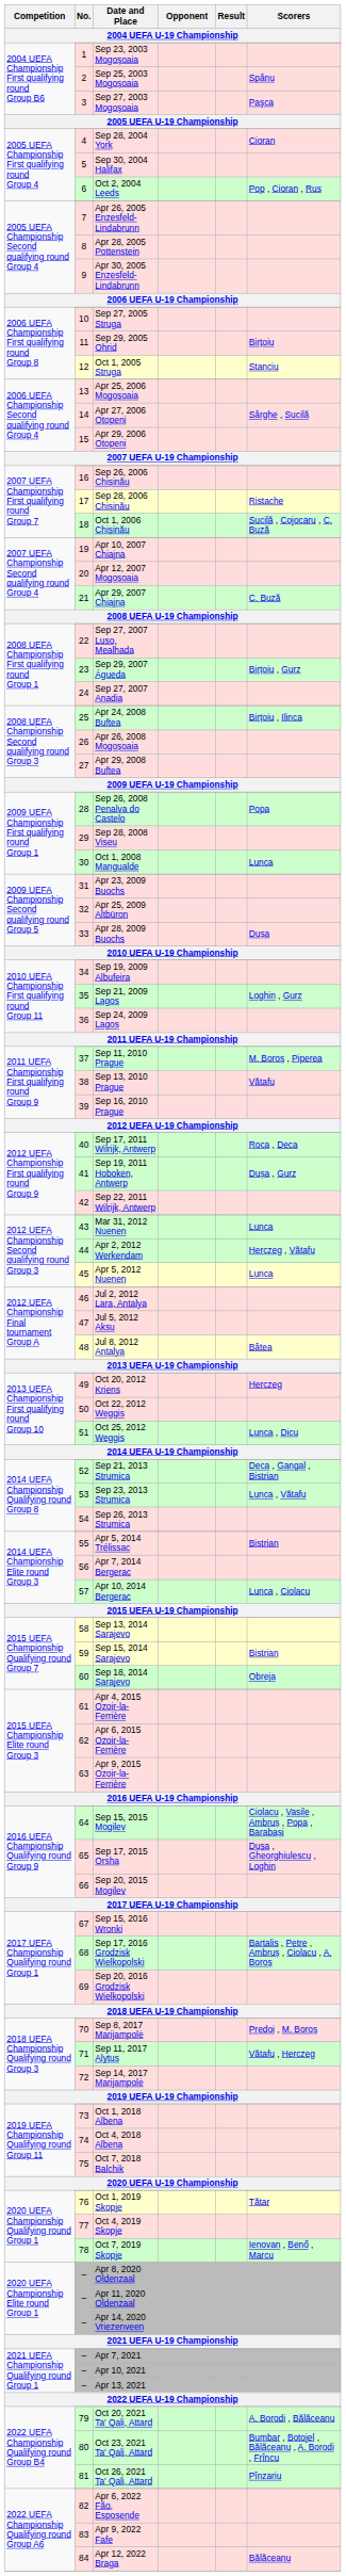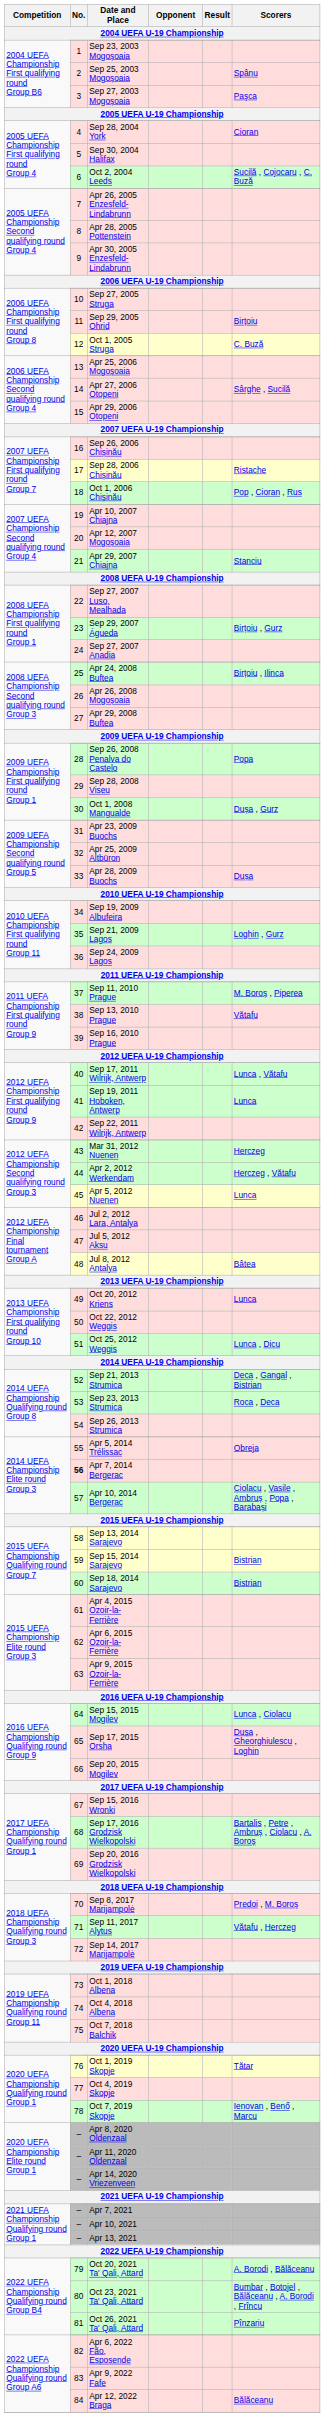Oct 2, 2004 Leeds | Scorers: Pop , Cioran , Rus -> Sucilă , Cojocaru , C. Buză
Oct 1, 2005 Struga | Scorers: Stanciu -> C. Buză
Oct 1, 2006 Chișinău | Scorers: Sucilă , Cojocaru , C. Buză -> Pop , Cioran , Rus
Apr 29, 2007 Chiajna | Scorers: C. Buză -> Stanciu
Oct 1, 2008 Mangualde | Scorers: Lunca -> Dușa , Gurz
Sep 17, 2011 Wilrijk, Antwerp | Scorers: Roca , Deca -> Lunca , Vătafu
Sep 19, 2011 Hoboken, Antwerp | Scorers: Dușa , Gurz -> Lunca
Mar 31, 2012 Nuenen | Scorers: Lunca -> Herczeg
Oct 20, 2012 Kriens | Scorers: Herczeg -> Lunca
Sep 23, 2013 Strumica | Scorers: Lunca , Vătafu -> Roca , Deca
Apr 5, 2014 Trélissac | Scorers: Bistrian -> Obreja
Apr 7, 2014 Bergerac | No.: normal -> bold
Apr 10, 2014 Bergerac | Scorers: Lunca , Ciolacu -> Ciolacu , Vasile , Ambruș , Popa , Barabași
Sep 18, 2014 Sarajevo | Scorers: Obreja -> Bistrian
Sep 15, 2015 Mogilev | Scorers: Ciolacu , Vasile , Ambruș , Popa , Barabași -> Lunca , Ciolacu
